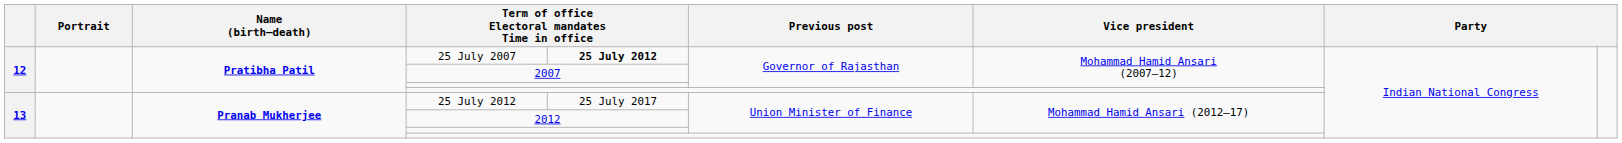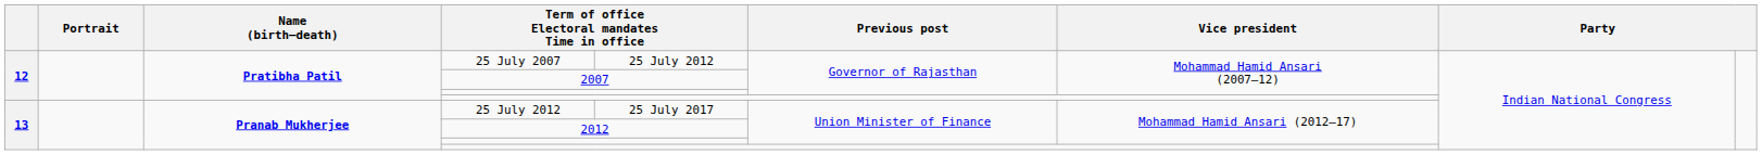25 July 2007 | column 5: bold -> normal
